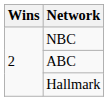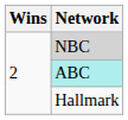NBC | Network: no background -> lightgrey background
ABC | Network: no background -> paleturquoise background
